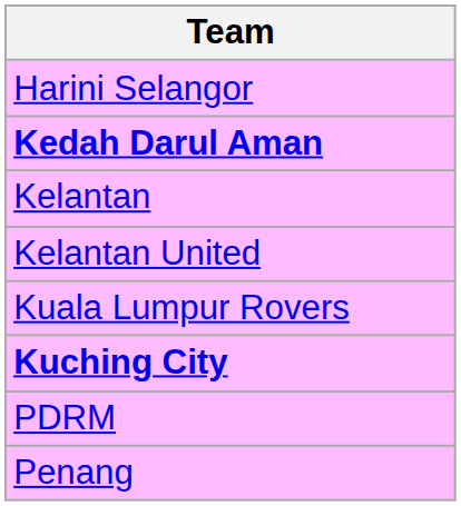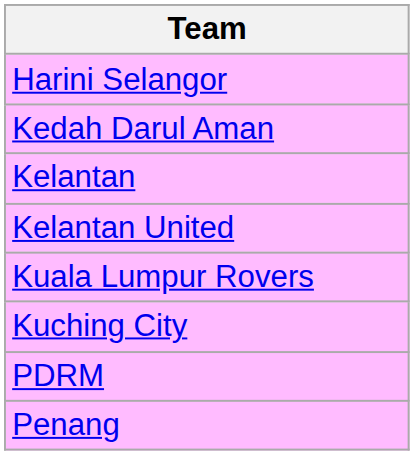row 3 | column 1: bold -> normal
row 7 | column 1: bold -> normal
